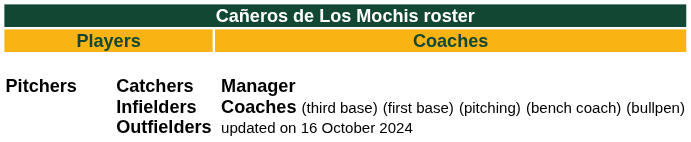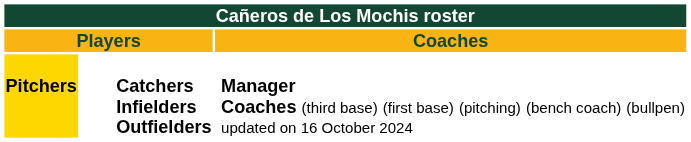Pitchers | column 1: no background -> gold background
